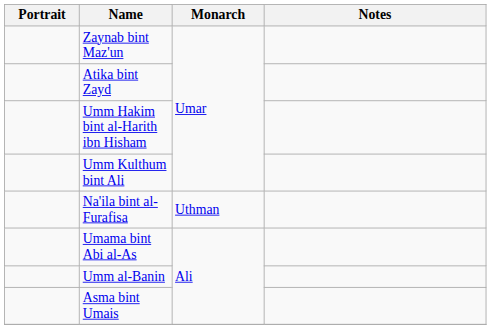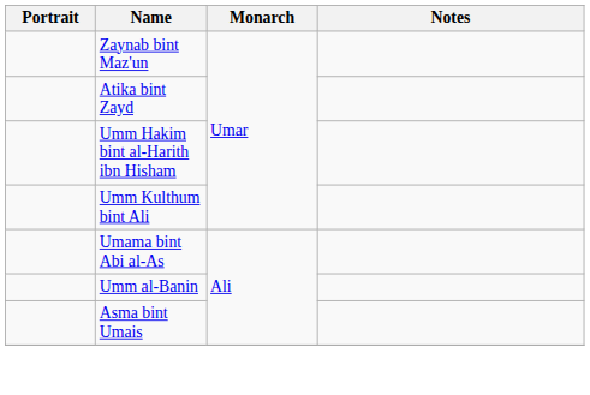- row: Na'ila bint al-Furafisa | Uthman
